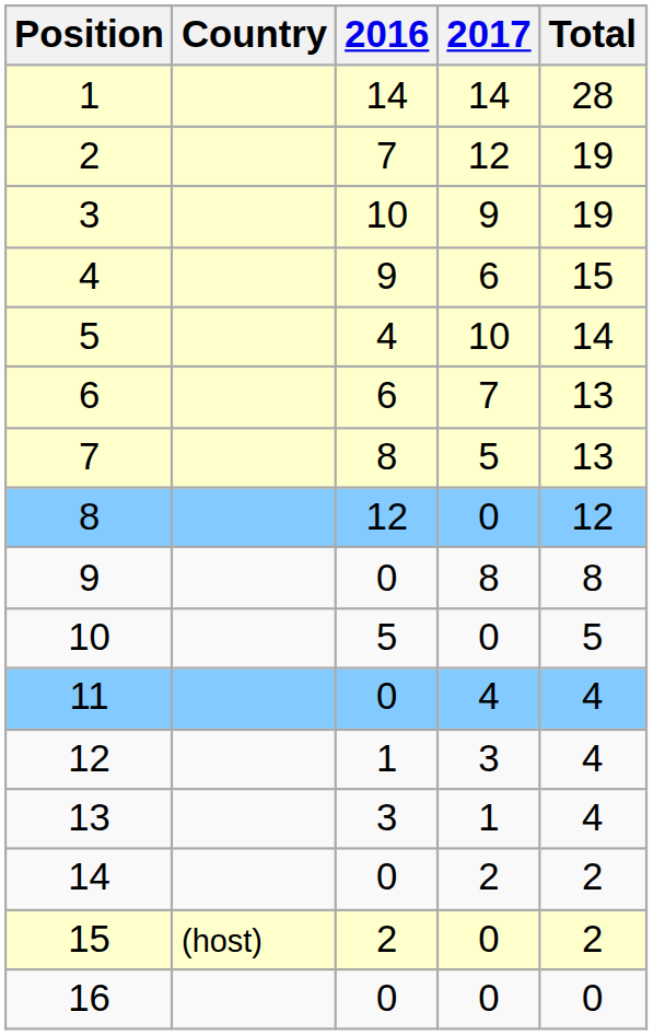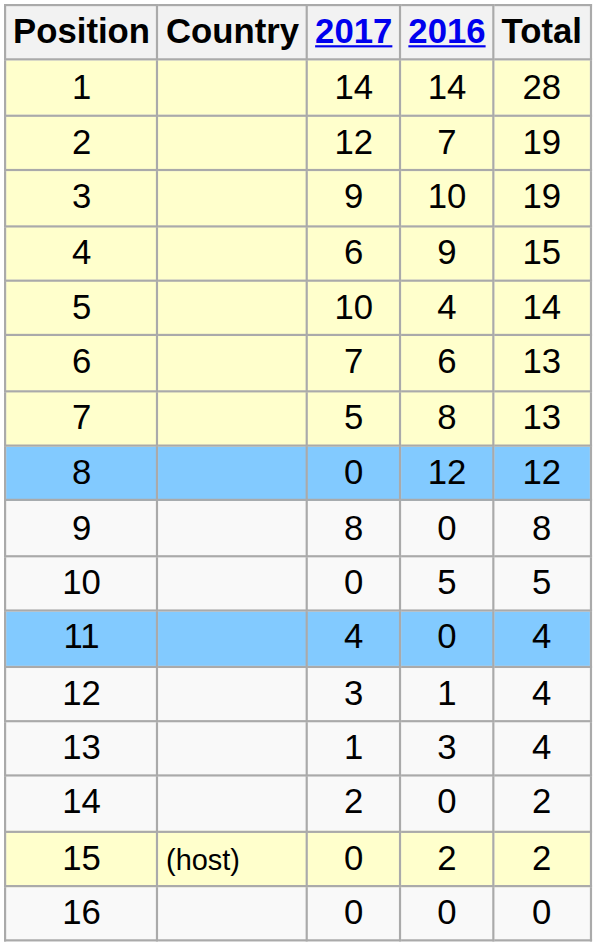columns swapped: 2016 <-> 2017
